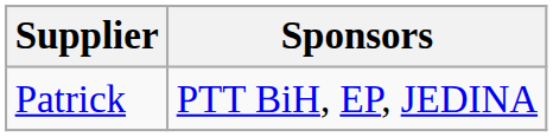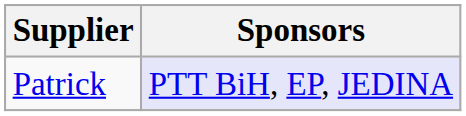Patrick | Sponsors: no background -> lavender background
